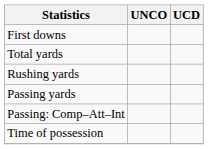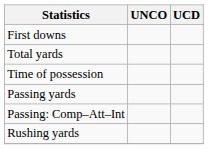rows swapped: Rushing yards <-> Time of possession
